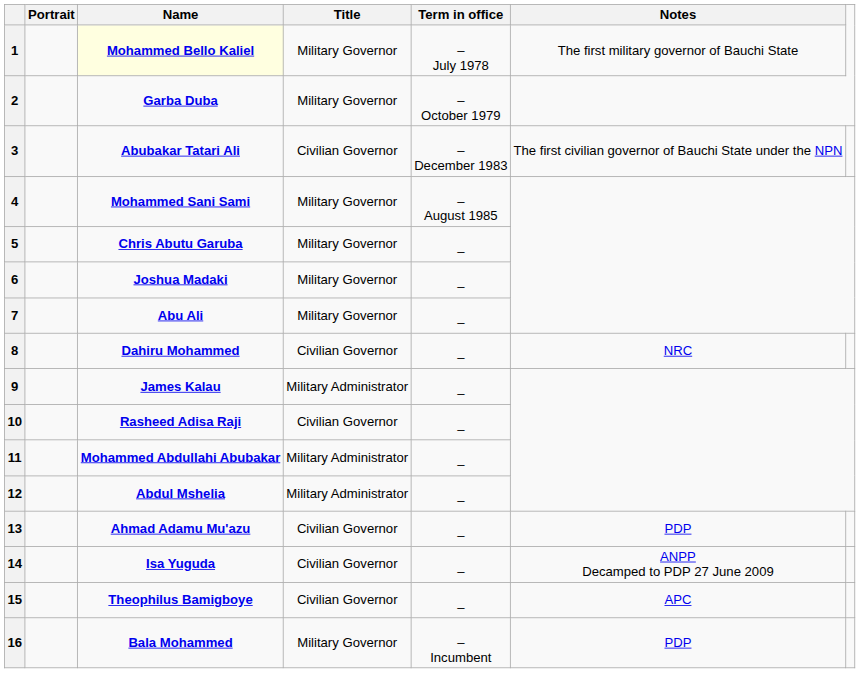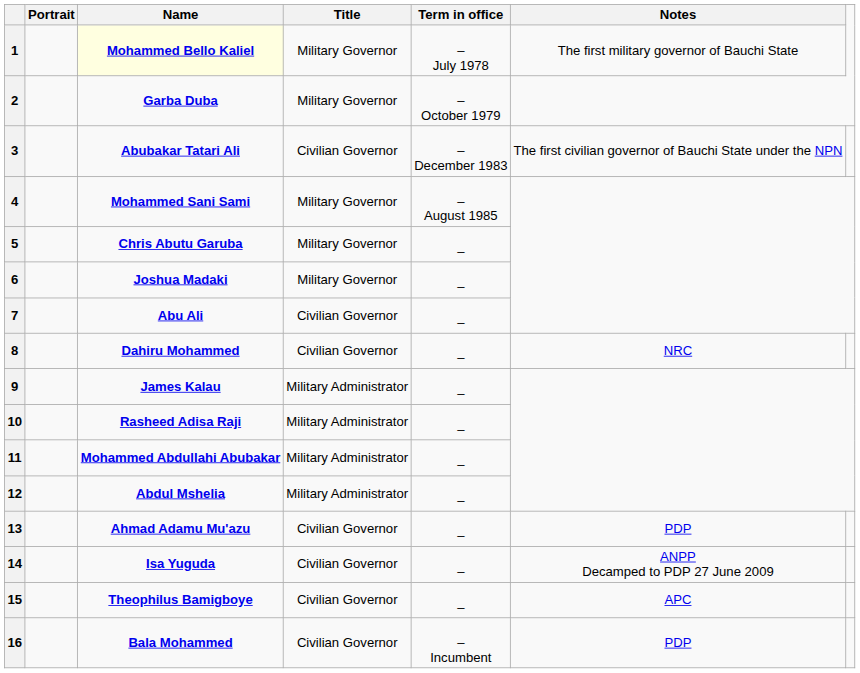7 | Title: Military Governor -> Civilian Governor
10 | Title: Civilian Governor -> Military Administrator
16 | Title: Military Governor -> Civilian Governor
